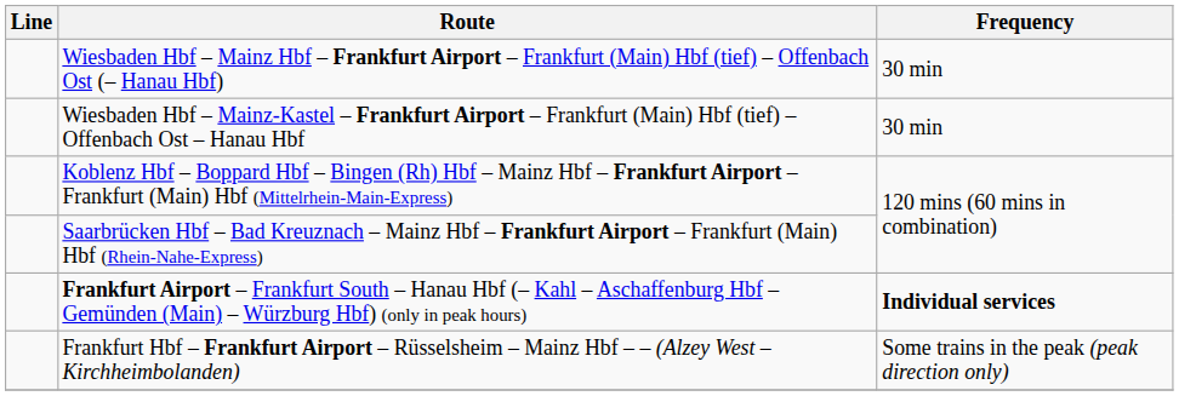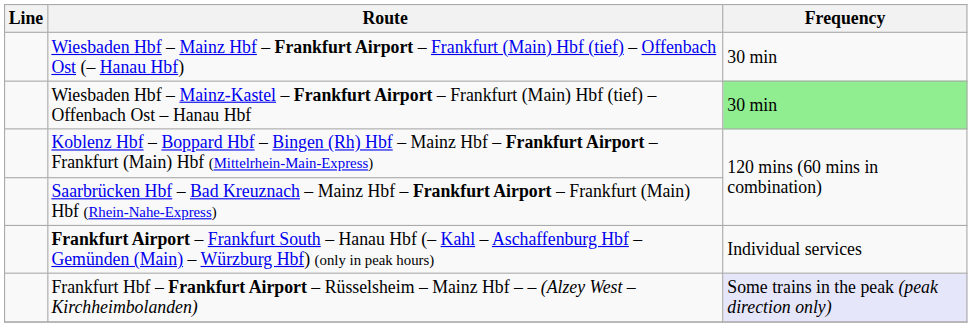row 3 | Frequency: no background -> lightgreen background
row 6 | Frequency: bold -> normal
row 7 | Frequency: no background -> lavender background
